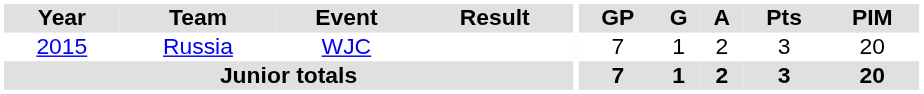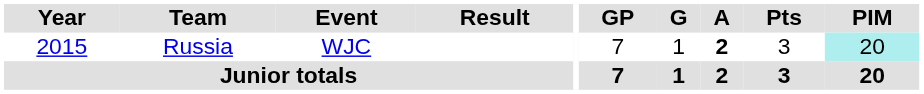Russia | A: normal -> bold
Russia | PIM: no background -> paleturquoise background
